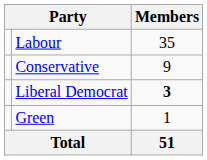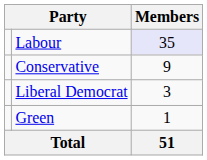Labour | Members: no background -> lavender background
Liberal Democrat | Members: bold -> normal
